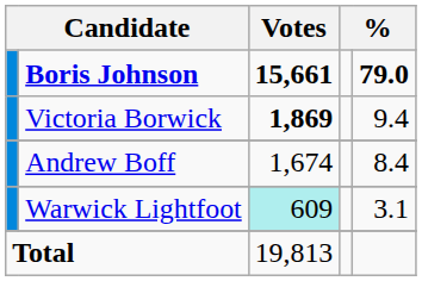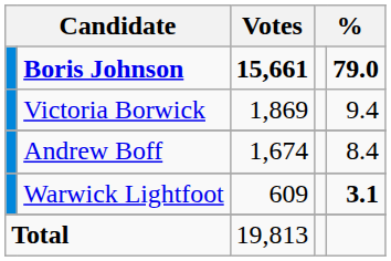Victoria Borwick | Votes: bold -> normal
Warwick Lightfoot | Votes: paleturquoise background -> no background
Warwick Lightfoot | column 5: normal -> bold
